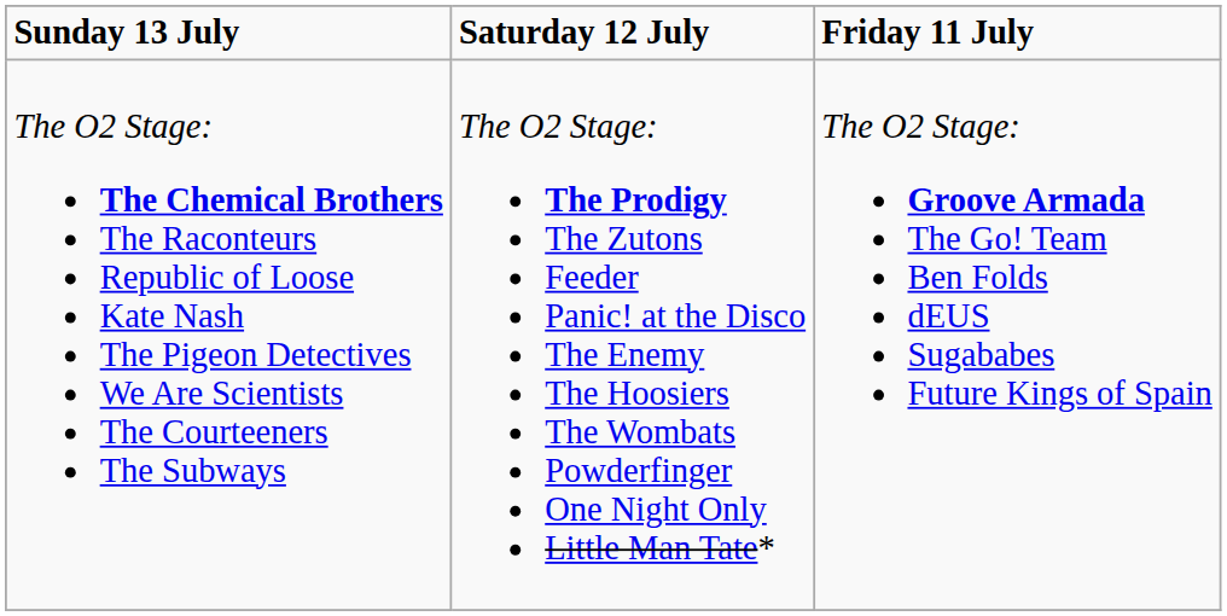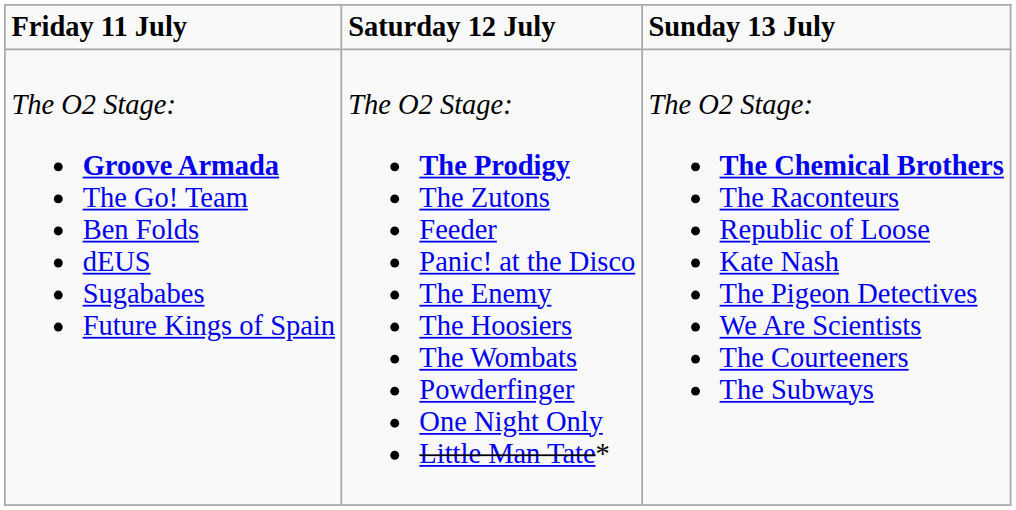columns swapped: Friday 11 July <-> Sunday 13 July
